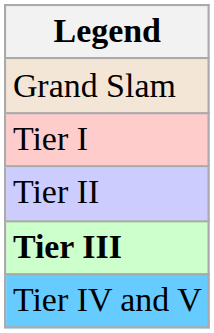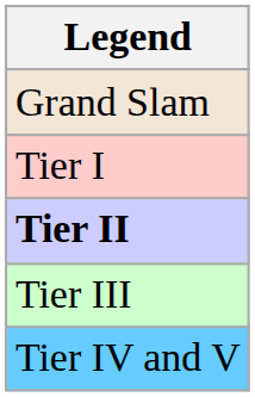row 4 | column 1: normal -> bold
row 5 | column 1: bold -> normal
